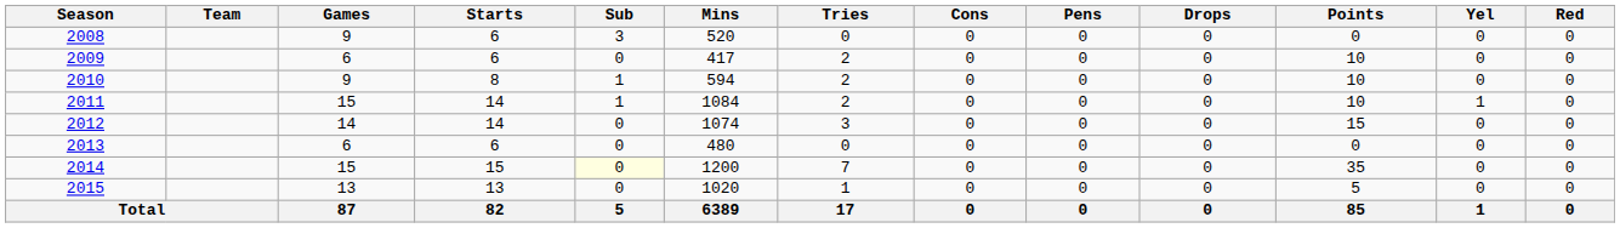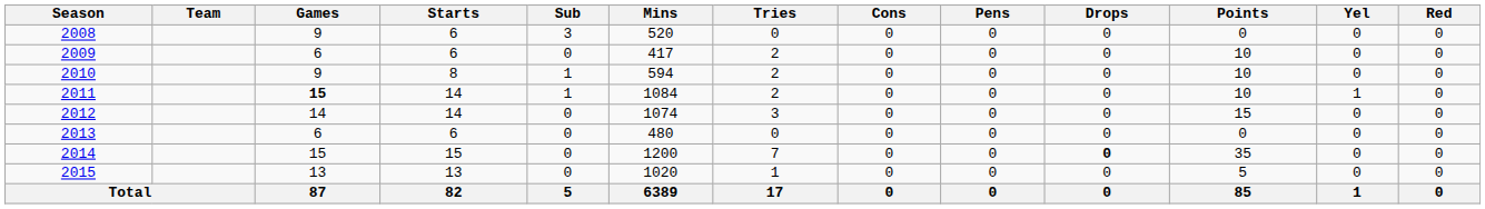2011 | Games: normal -> bold
2014 | Sub: lightyellow background -> no background
2014 | Drops: normal -> bold
